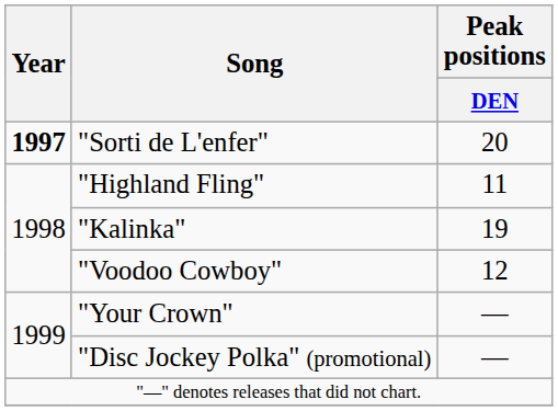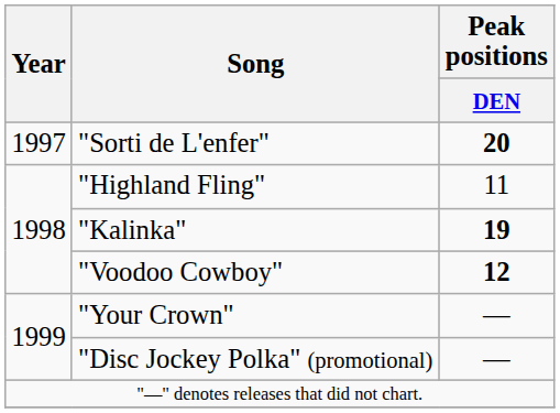"Sorti de L'enfer" | Year: bold -> normal
"Sorti de L'enfer" | Peak positions / DEN: normal -> bold
"Kalinka" | Peak positions / DEN: normal -> bold
"Voodoo Cowboy" | Peak positions / DEN: normal -> bold
